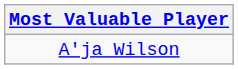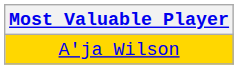row 2 | column 1: no background -> gold background
